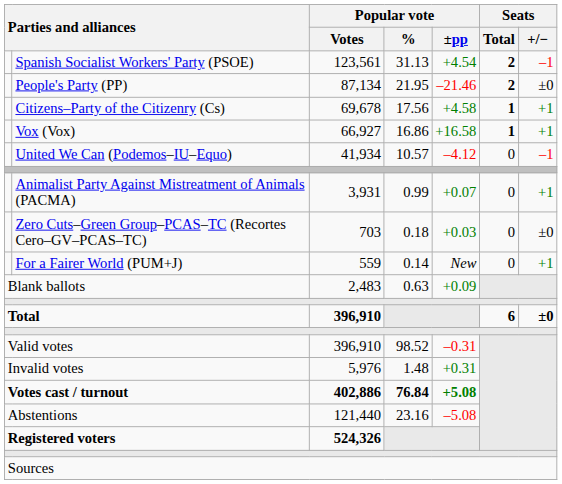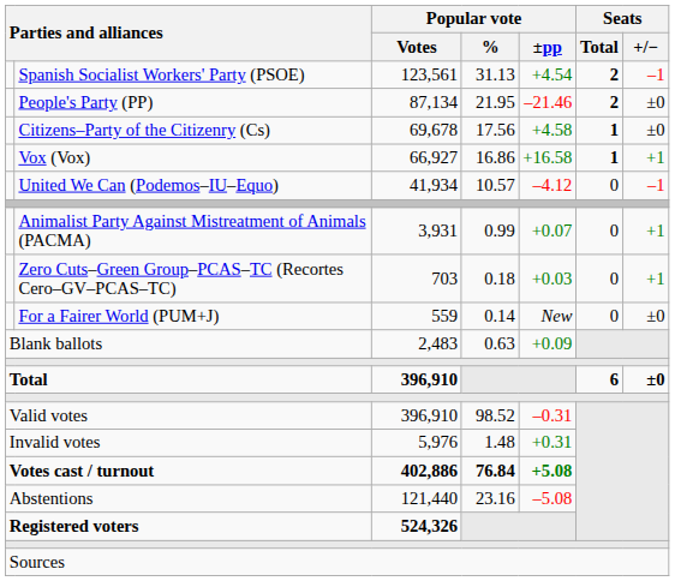Citizens–Party of the Citizenry (Cs) | Seats / +/−: +1 -> ±0
Zero Cuts–Green Group–PCAS–TC (Recortes Cero–GV–PCAS–TC) | Seats / +/−: ±0 -> +1
For a Fairer World (PUM+J) | Seats / +/−: +1 -> ±0
